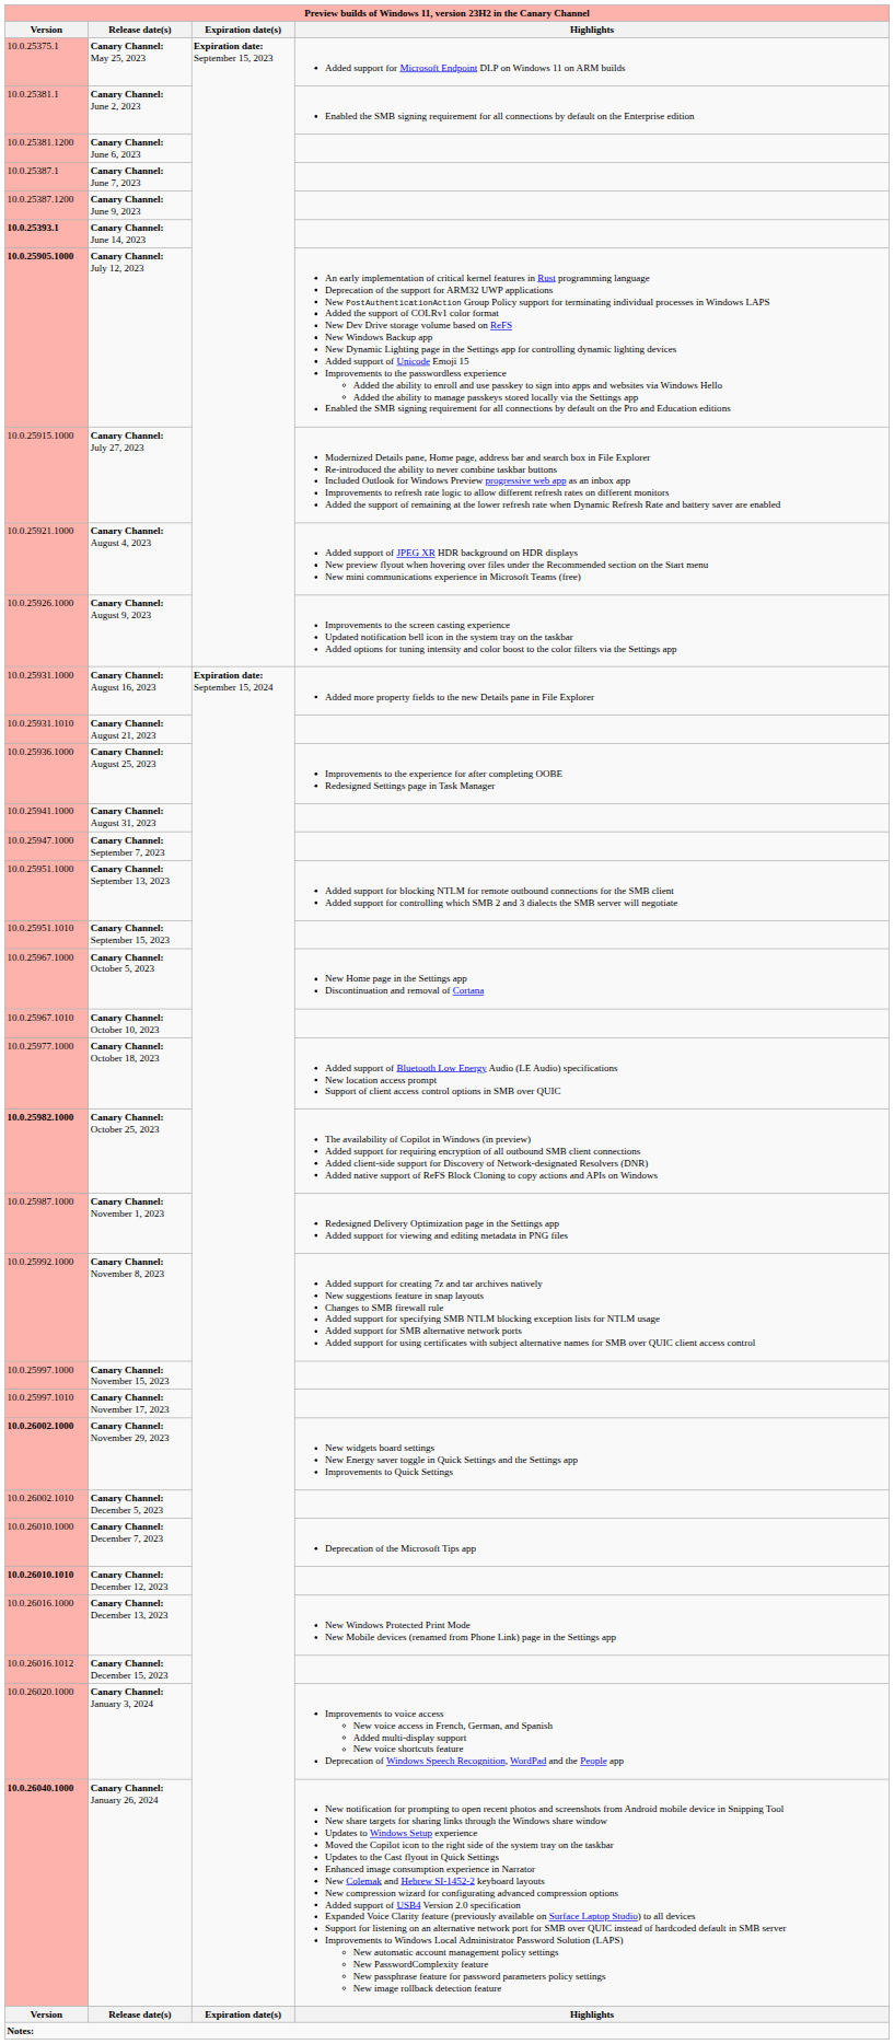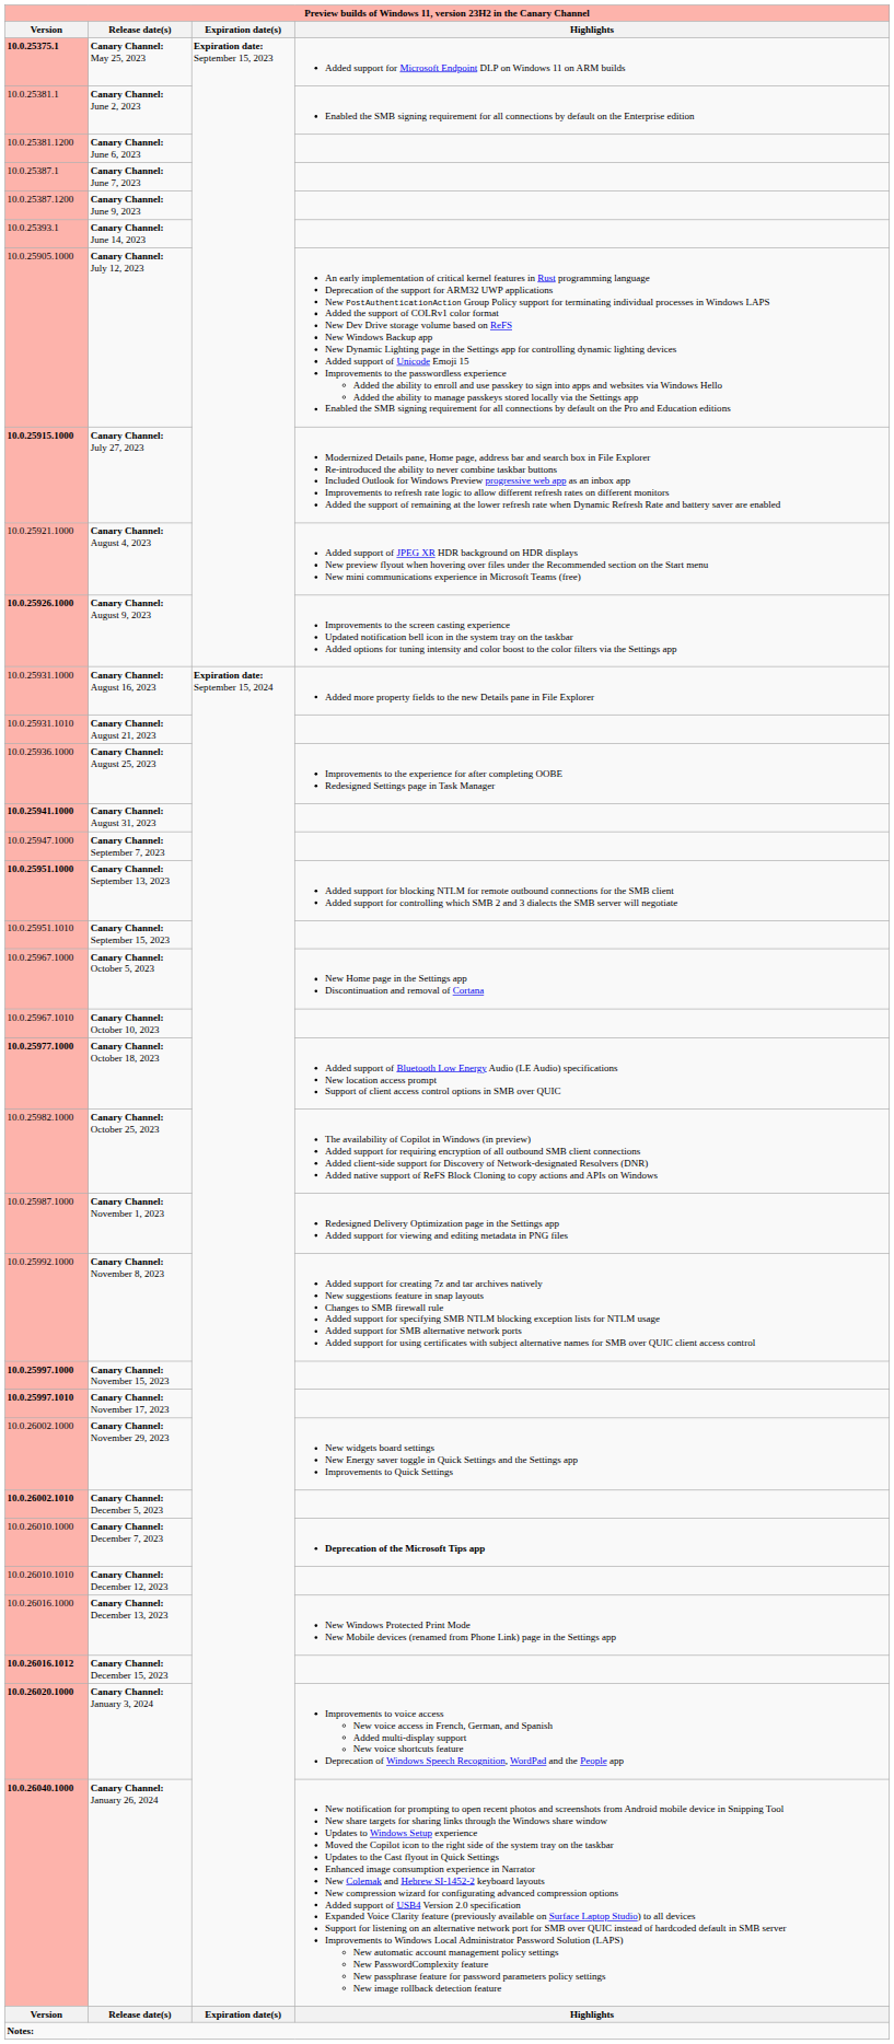Canary Channel: May 25, 2023 | Version: normal -> bold
Canary Channel: June 14, 2023 | Version: bold -> normal
Canary Channel: July 12, 2023 | Version: bold -> normal
Canary Channel: July 27, 2023 | Version: normal -> bold
Canary Channel: August 9, 2023 | Version: normal -> bold
Canary Channel: August 31, 2023 | Version: normal -> bold
Canary Channel: September 13, 2023 | Version: normal -> bold
Canary Channel: October 18, 2023 | Version: normal -> bold
Canary Channel: October 25, 2023 | Version: bold -> normal
Canary Channel: November 15, 2023 | Version: normal -> bold
Canary Channel: November 17, 2023 | Version: normal -> bold
Canary Channel: November 29, 2023 | Version: bold -> normal
Canary Channel: December 5, 2023 | Version: normal -> bold
Canary Channel: December 7, 2023 | Highlights: normal -> bold
Canary Channel: December 12, 2023 | Version: bold -> normal
Canary Channel: December 15, 2023 | Version: normal -> bold
Canary Channel: January 3, 2024 | Version: normal -> bold
